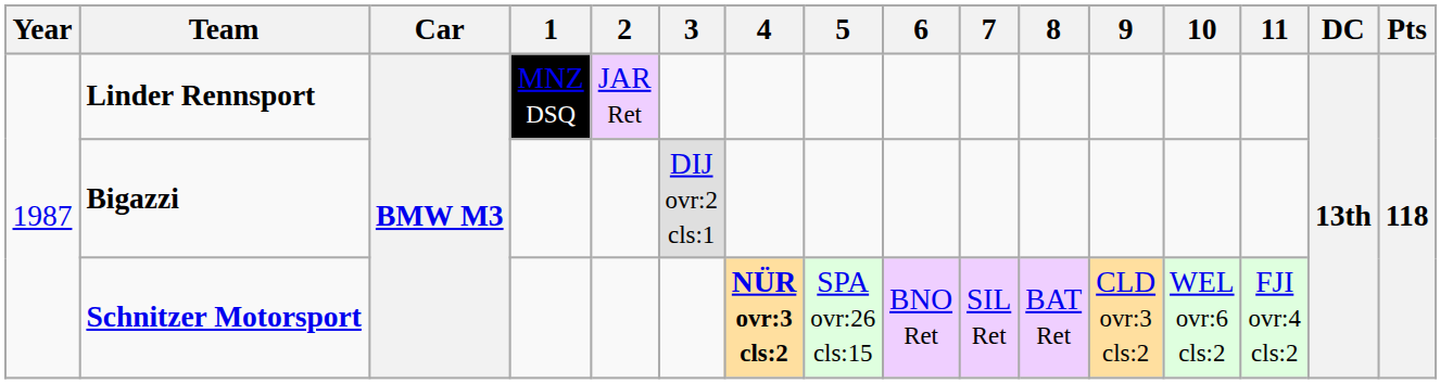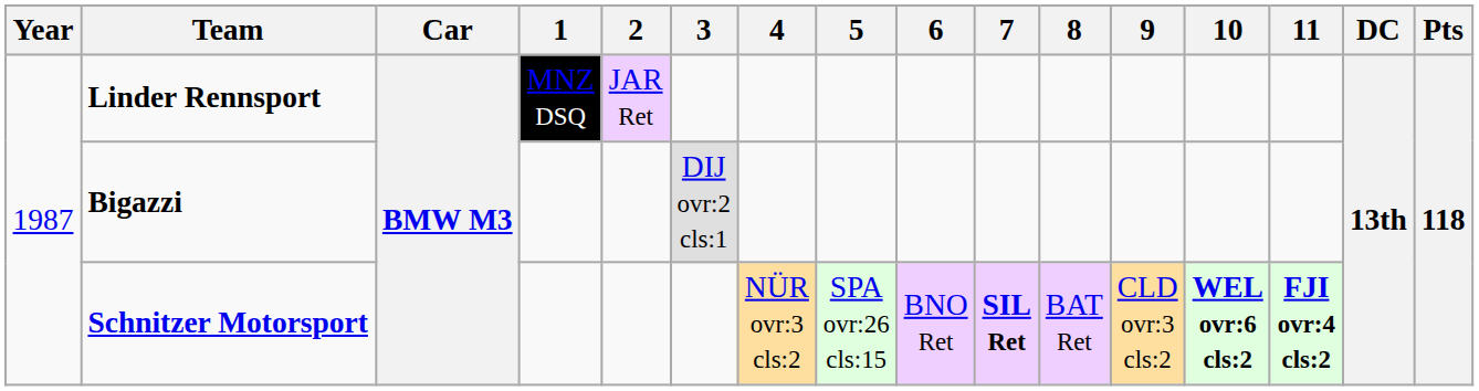Schnitzer Motorsport | 4: bold -> normal
Schnitzer Motorsport | 7: normal -> bold
Schnitzer Motorsport | 10: normal -> bold
Schnitzer Motorsport | 11: normal -> bold
